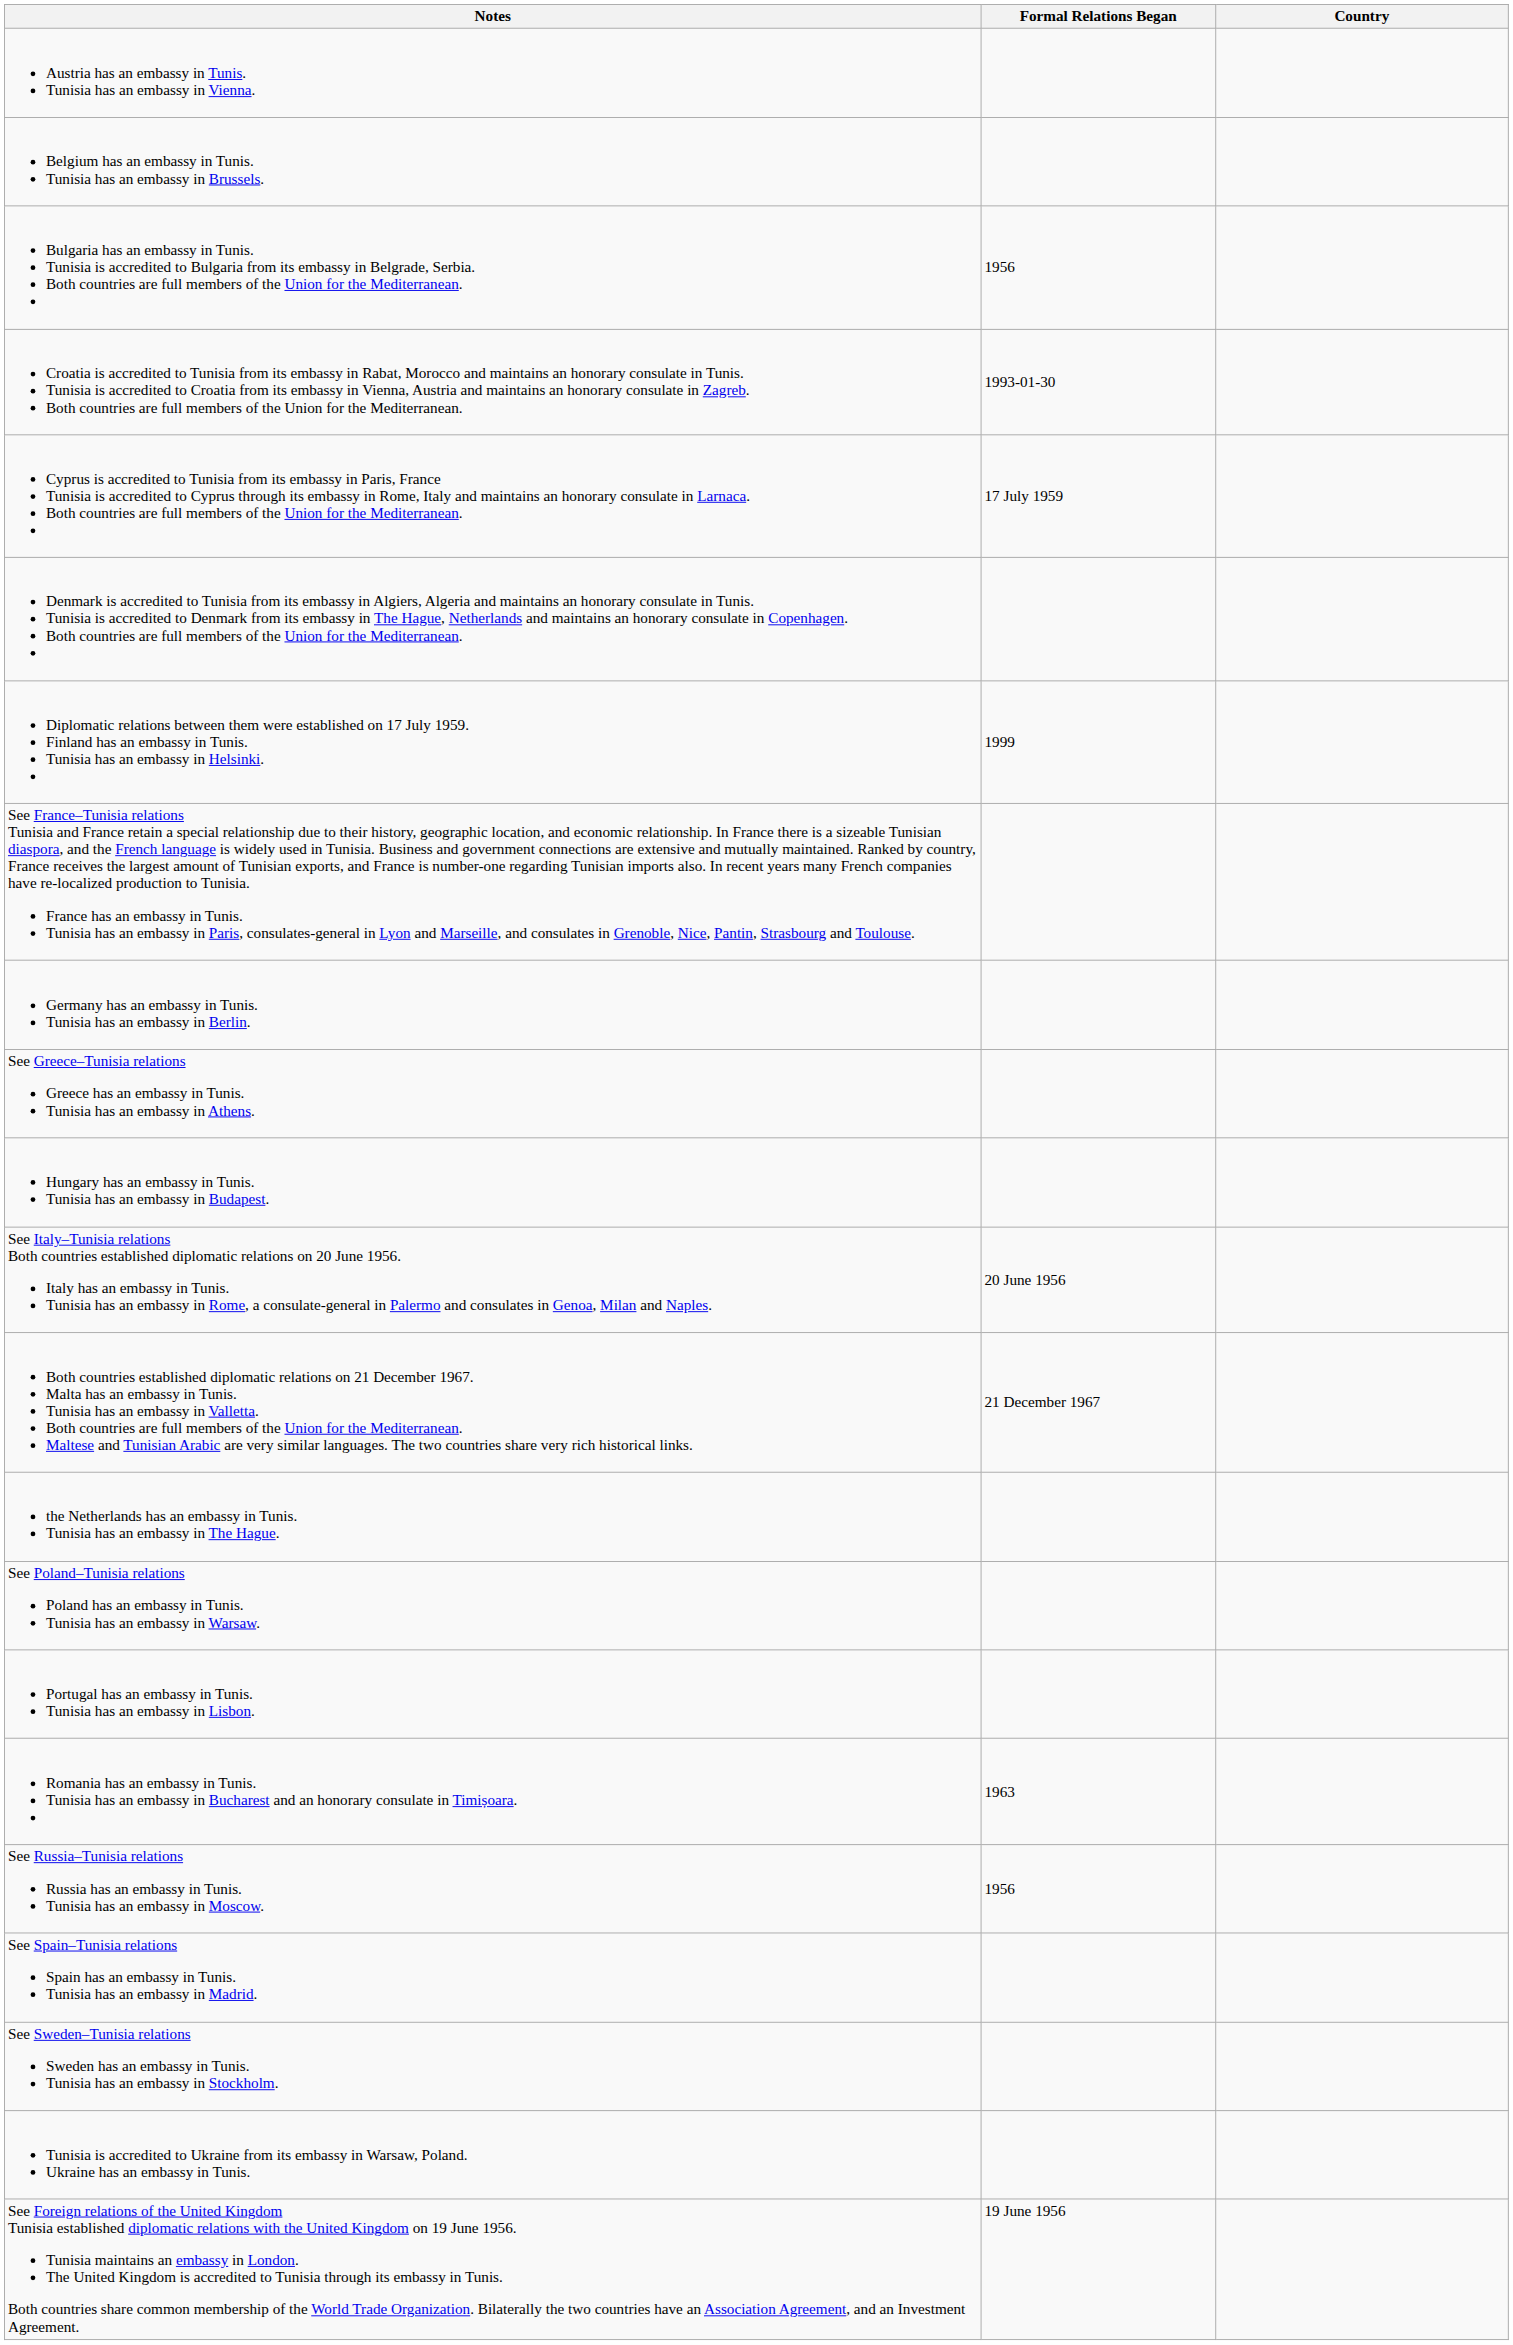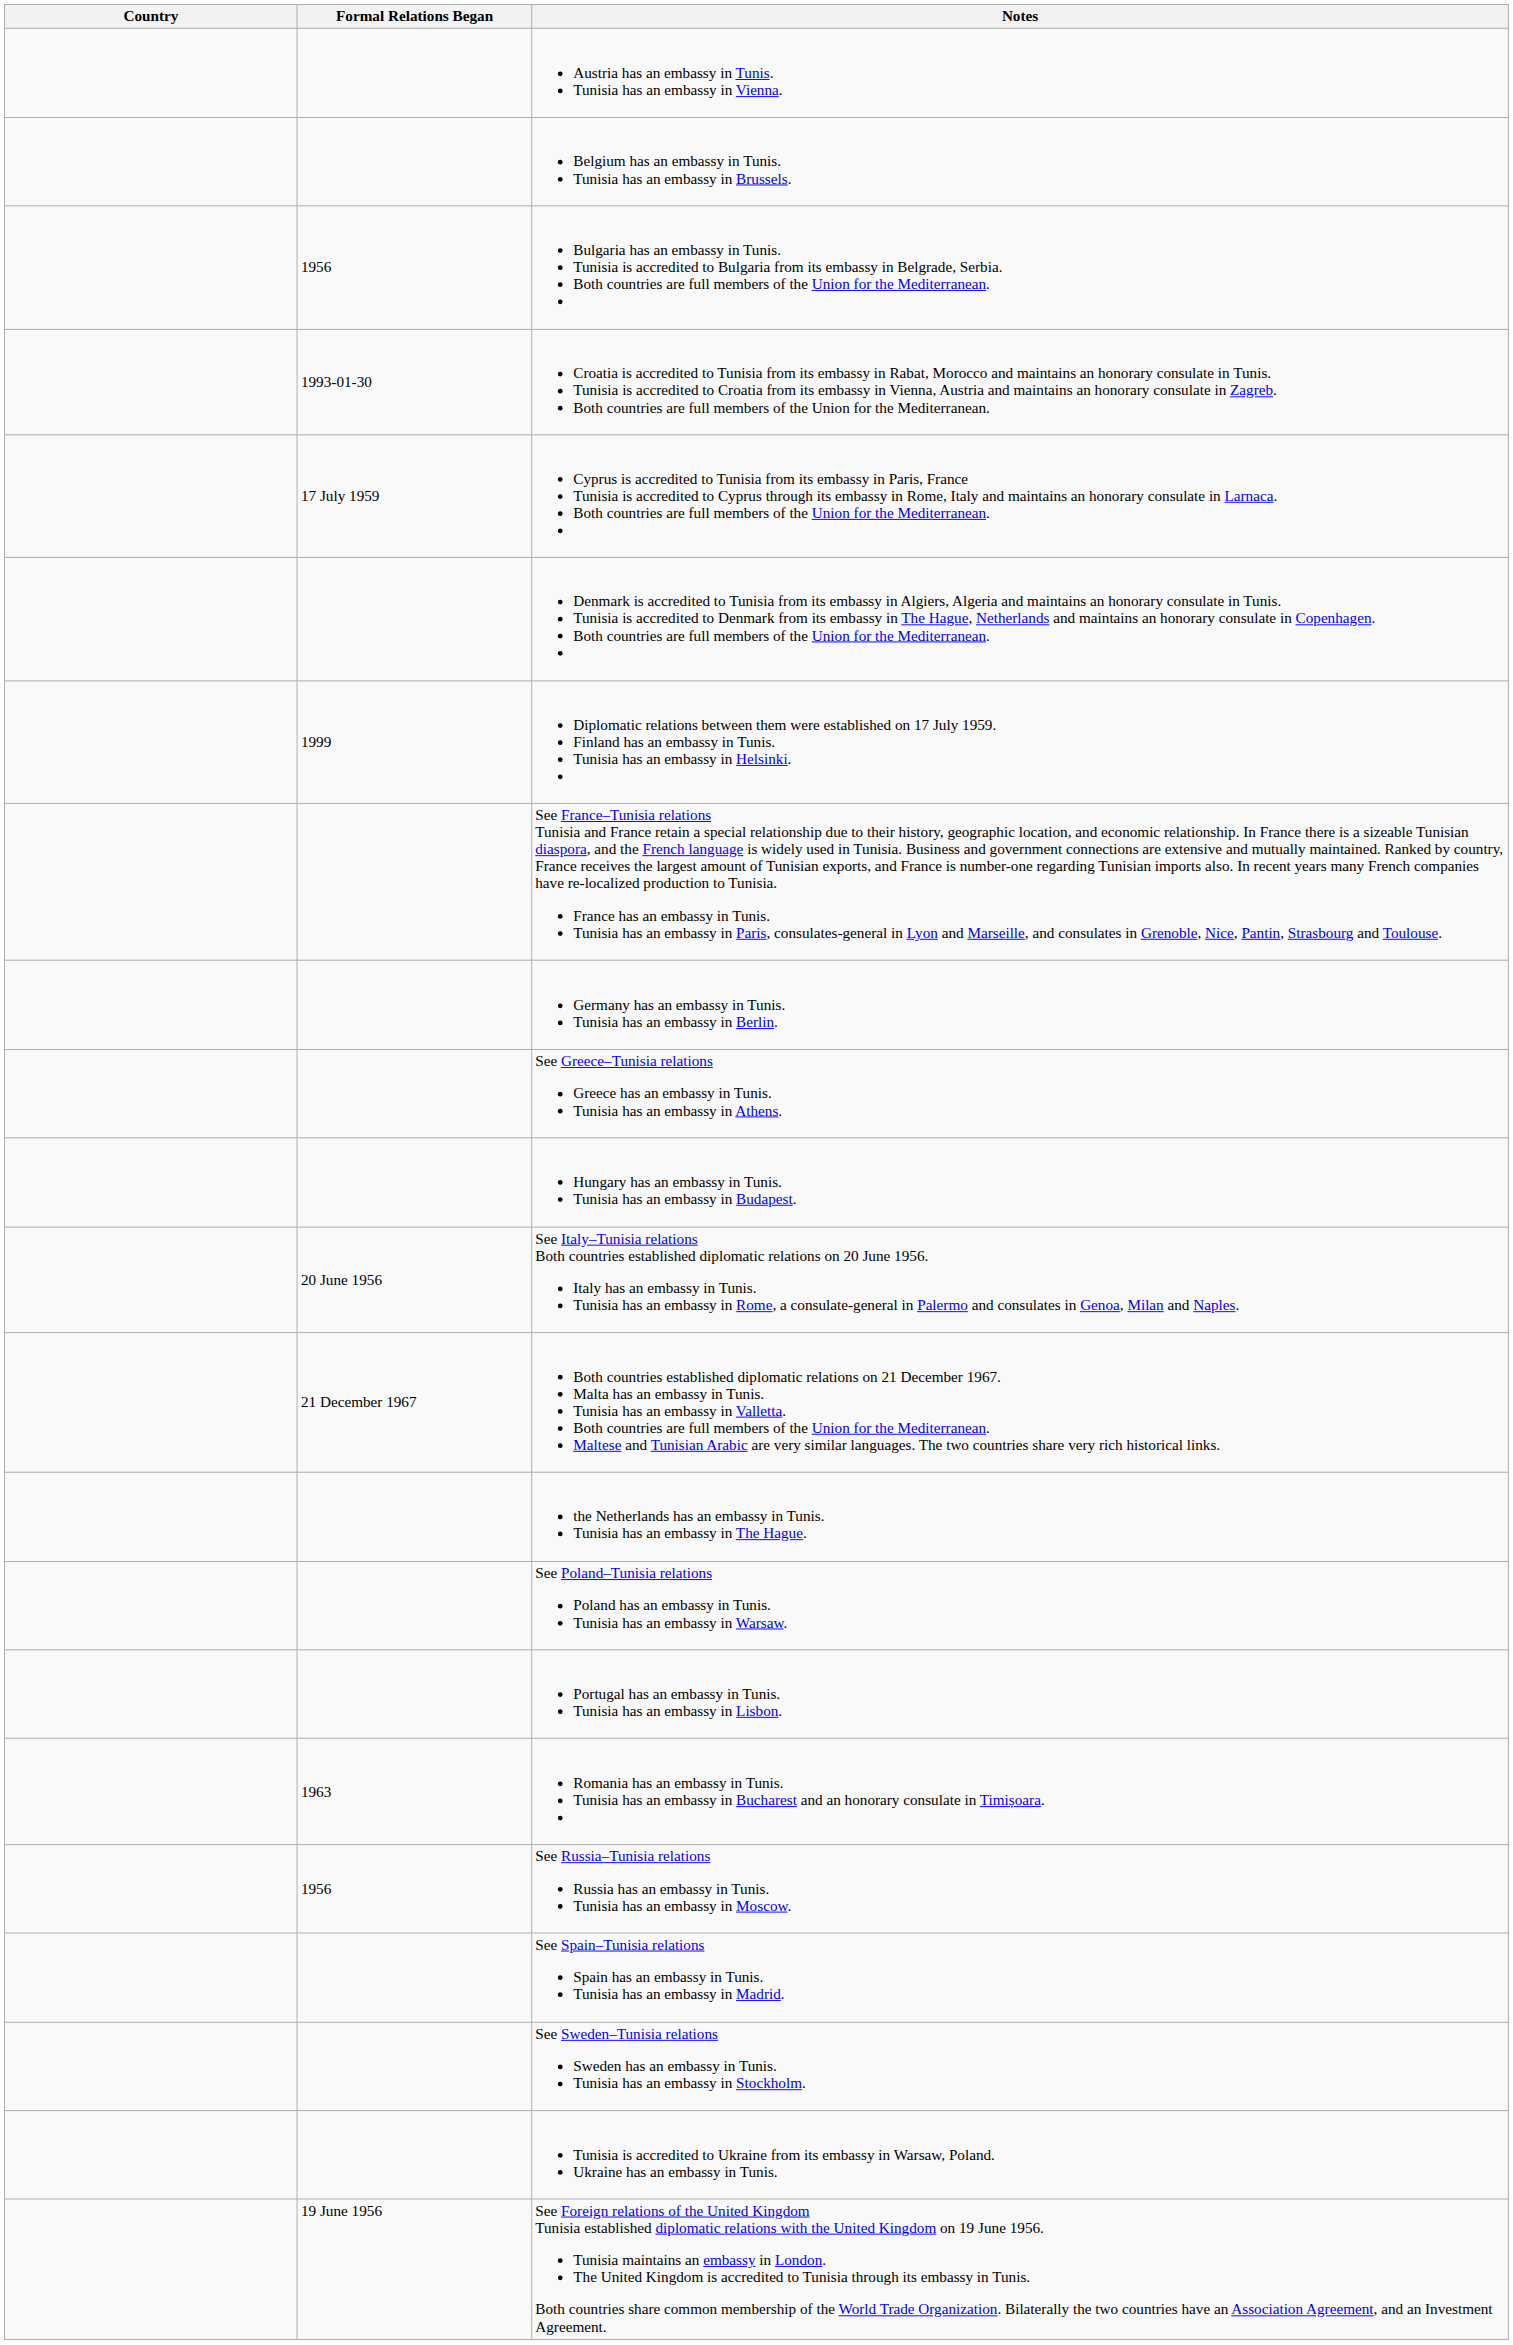columns swapped: Country <-> Notes
